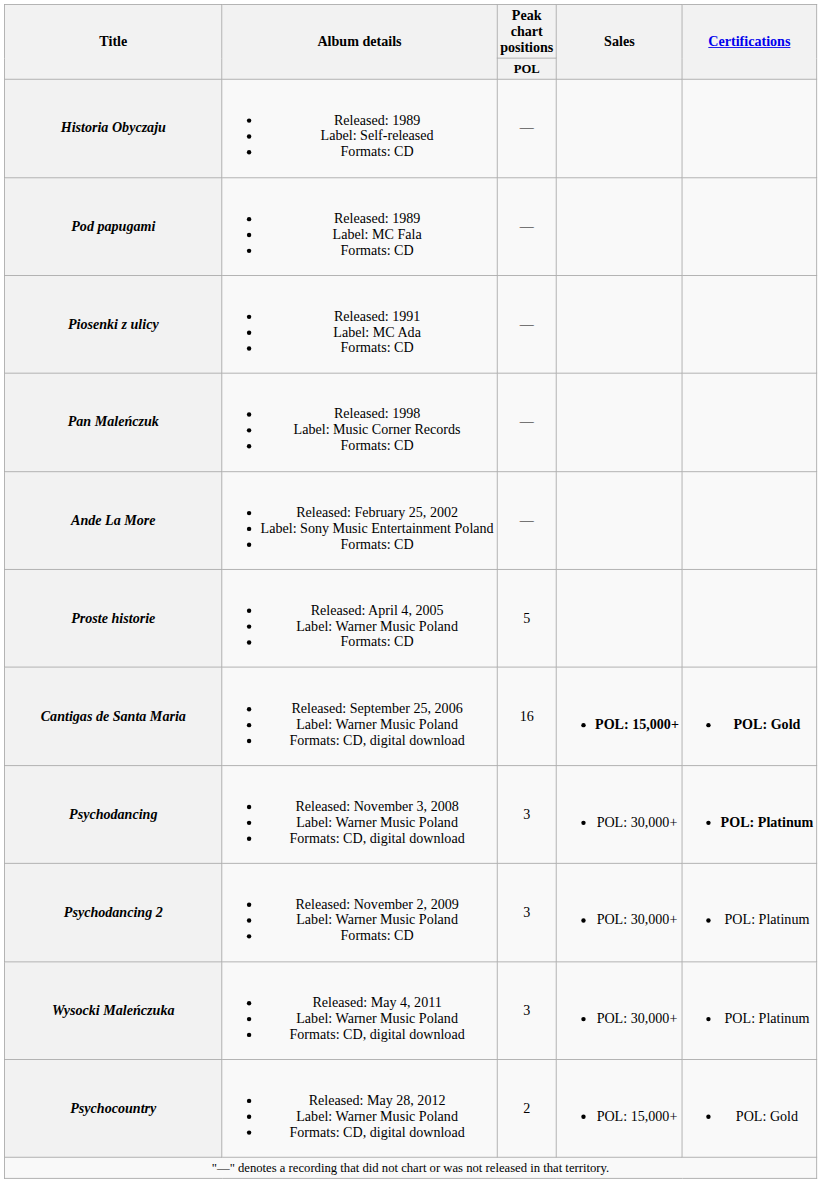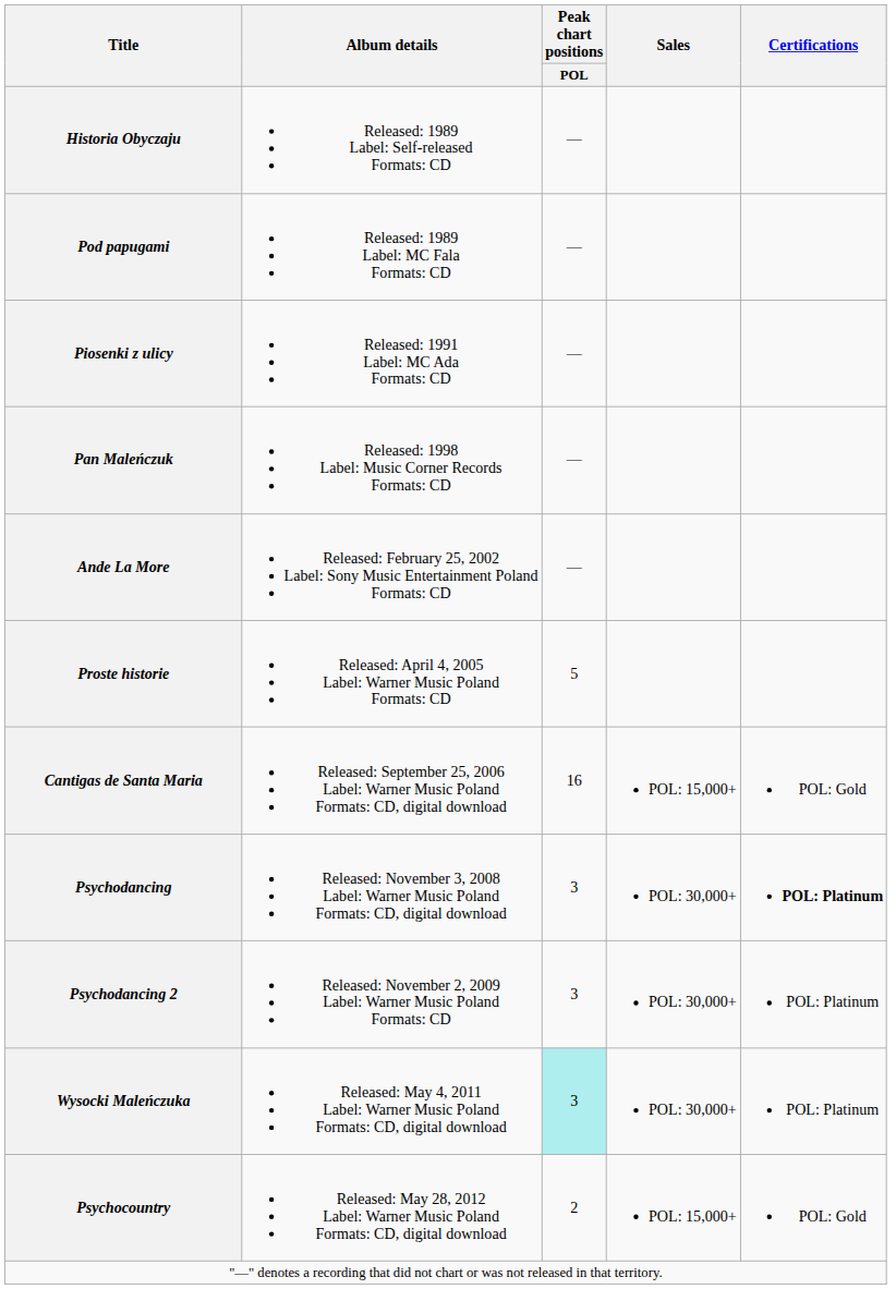Cantigas de Santa Maria | Sales: bold -> normal
Cantigas de Santa Maria | Certifications: bold -> normal
Wysocki Maleńczuka | Peak chart positions / POL: no background -> paleturquoise background
